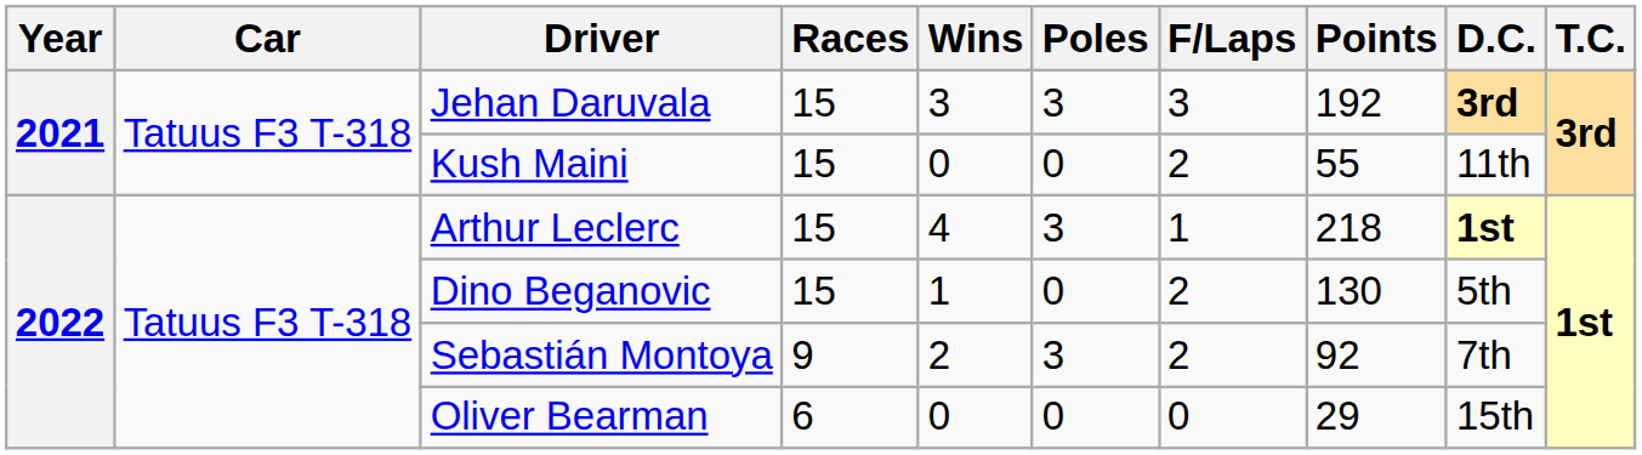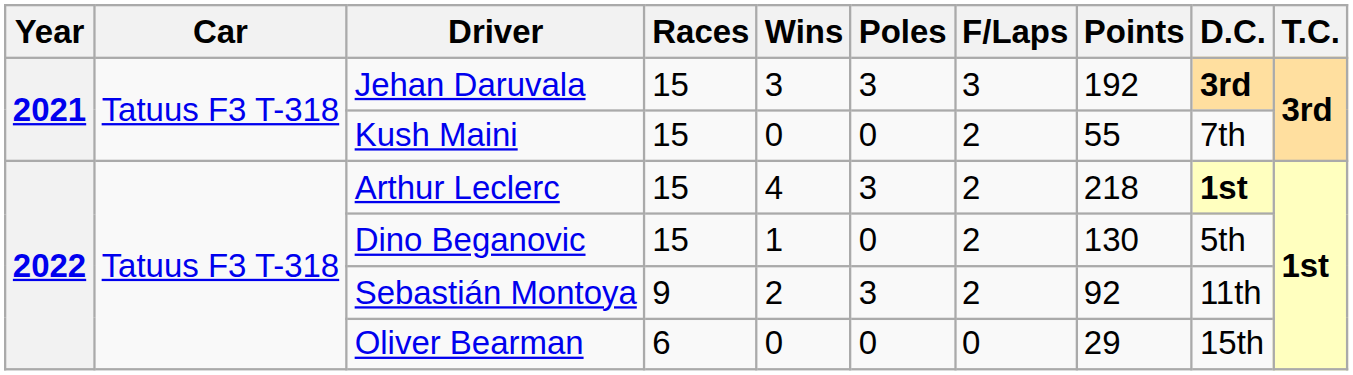Kush Maini | D.C.: 11th -> 7th
Arthur Leclerc | F/Laps: 1 -> 2
Sebastián Montoya | D.C.: 7th -> 11th
